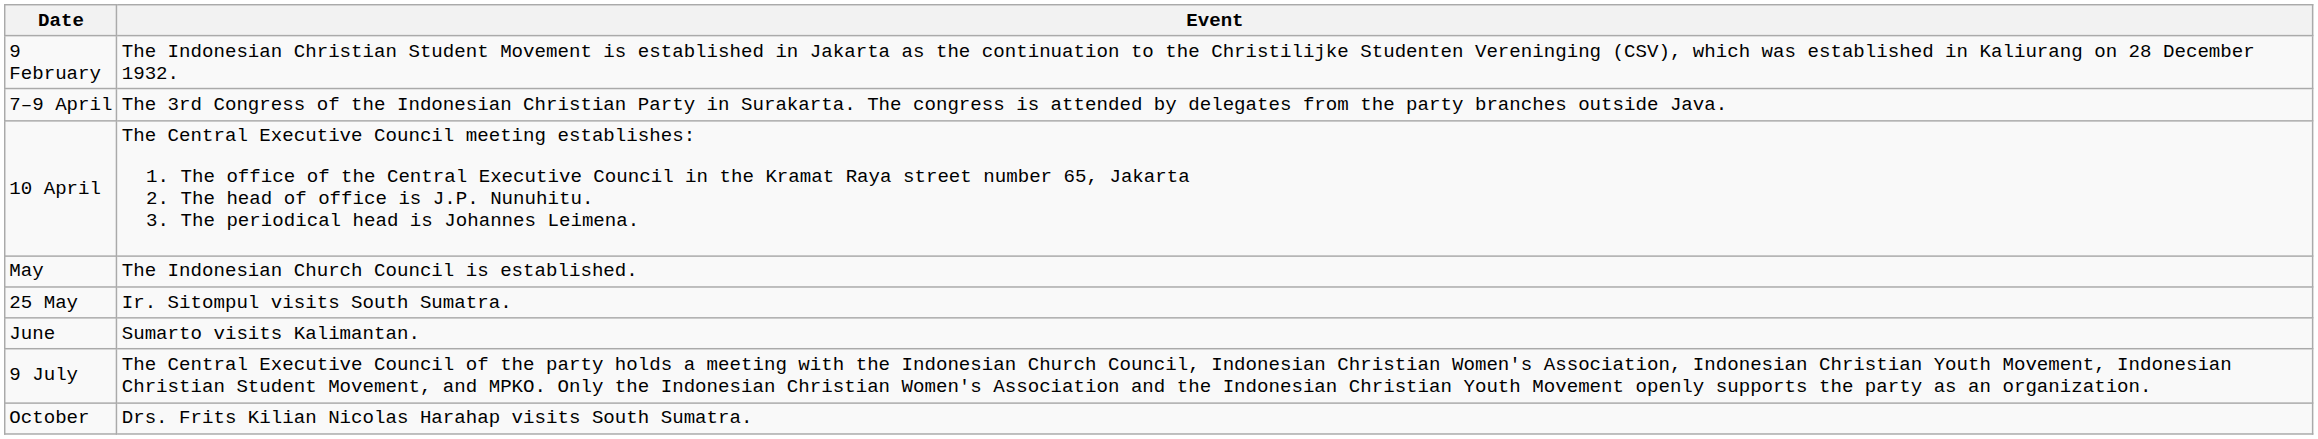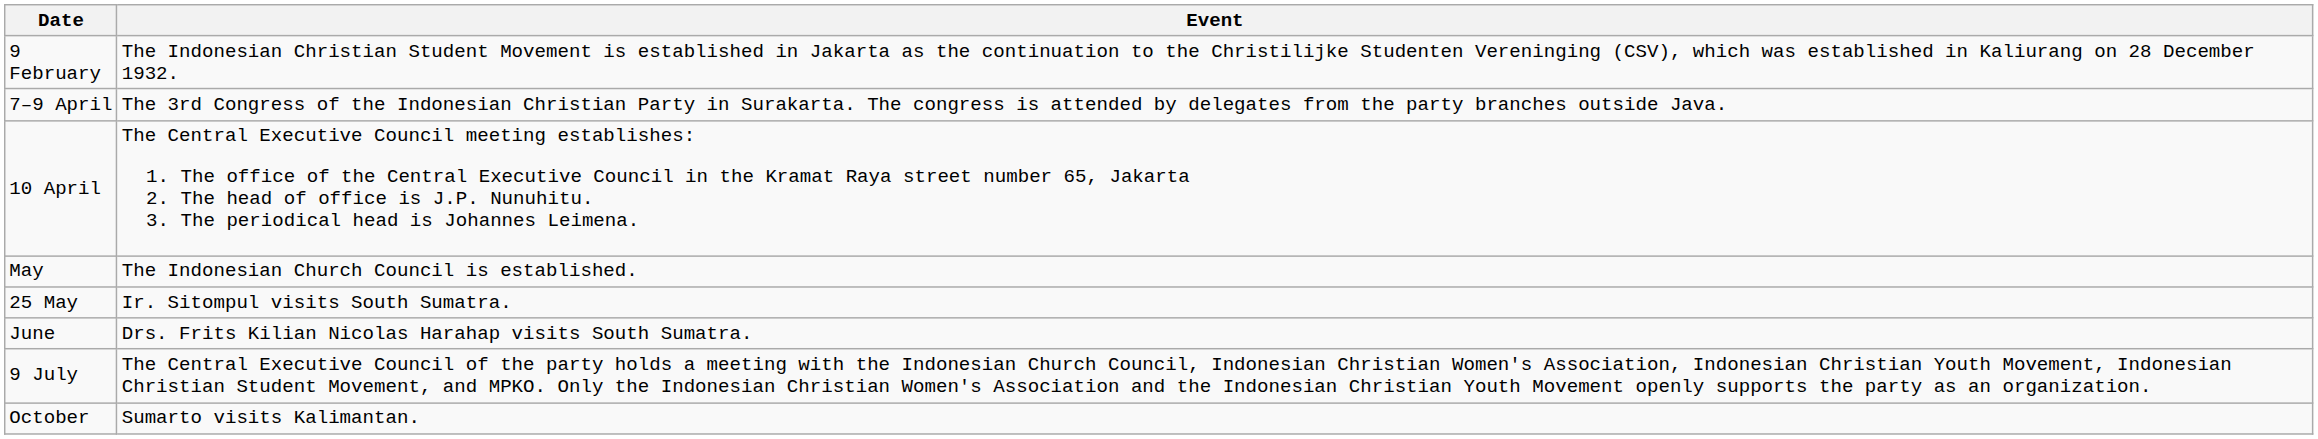June | Event: Sumarto visits Kalimantan. -> Drs. Frits Kilian Nicolas Harahap visits South Sumatra.
October | Event: Drs. Frits Kilian Nicolas Harahap visits South Sumatra. -> Sumarto visits Kalimantan.
